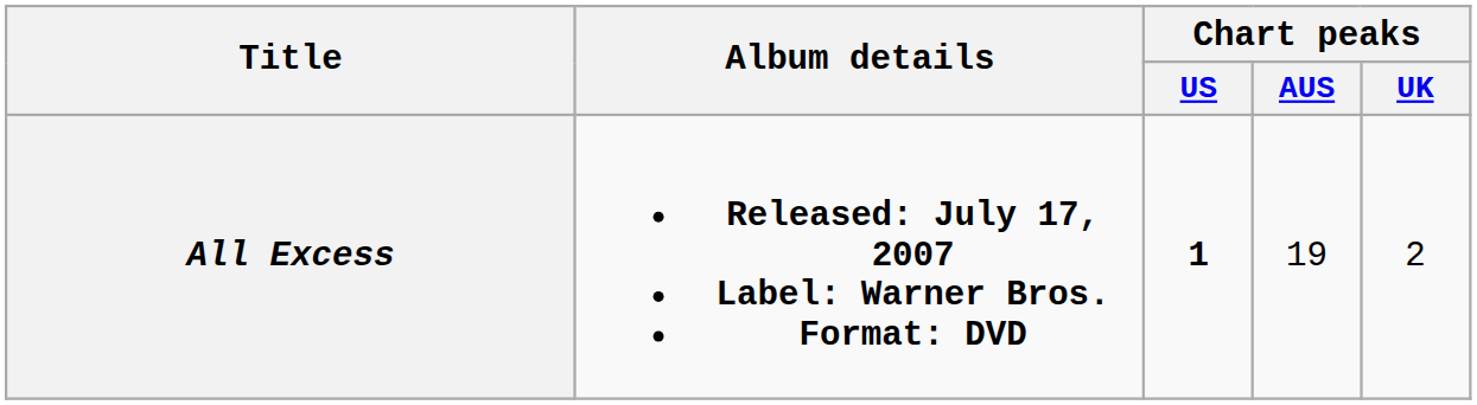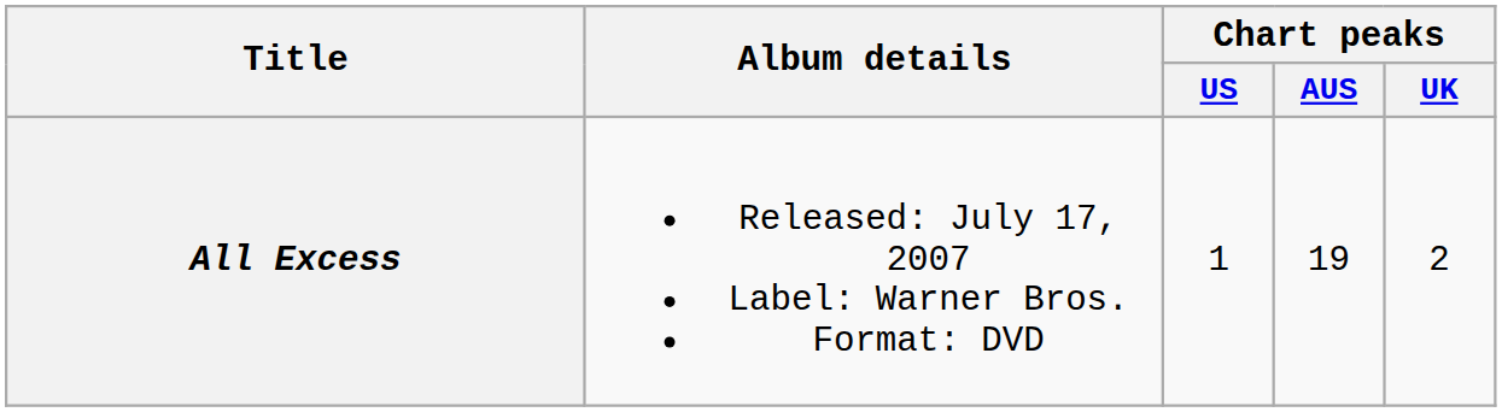row 3 | Album details: bold -> normal
row 3 | Chart peaks / US: bold -> normal
